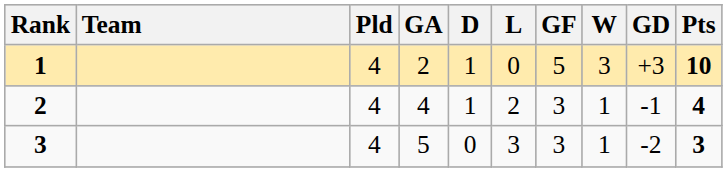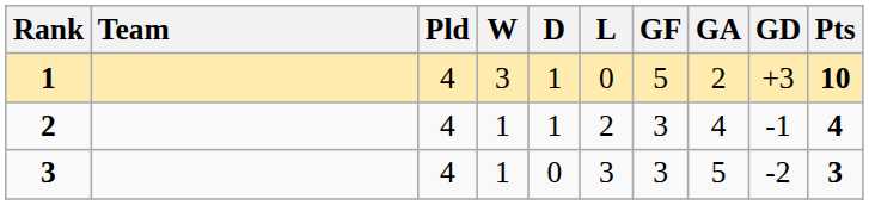columns swapped: W <-> GA
